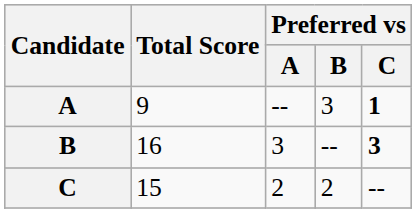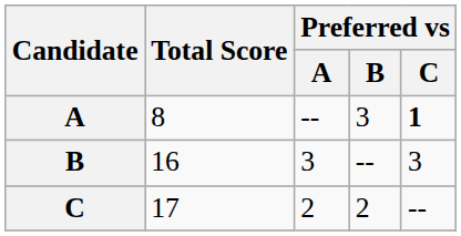row 3 | Total Score: 9 -> 8
row 4 | Preferred vs / C: bold -> normal
row 5 | Total Score: 15 -> 17
